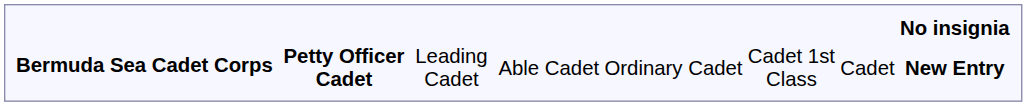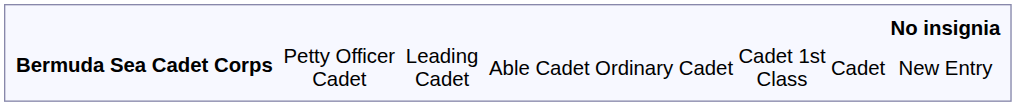row 2 | column 2: bold -> normal
row 2 | No insignia: bold -> normal
